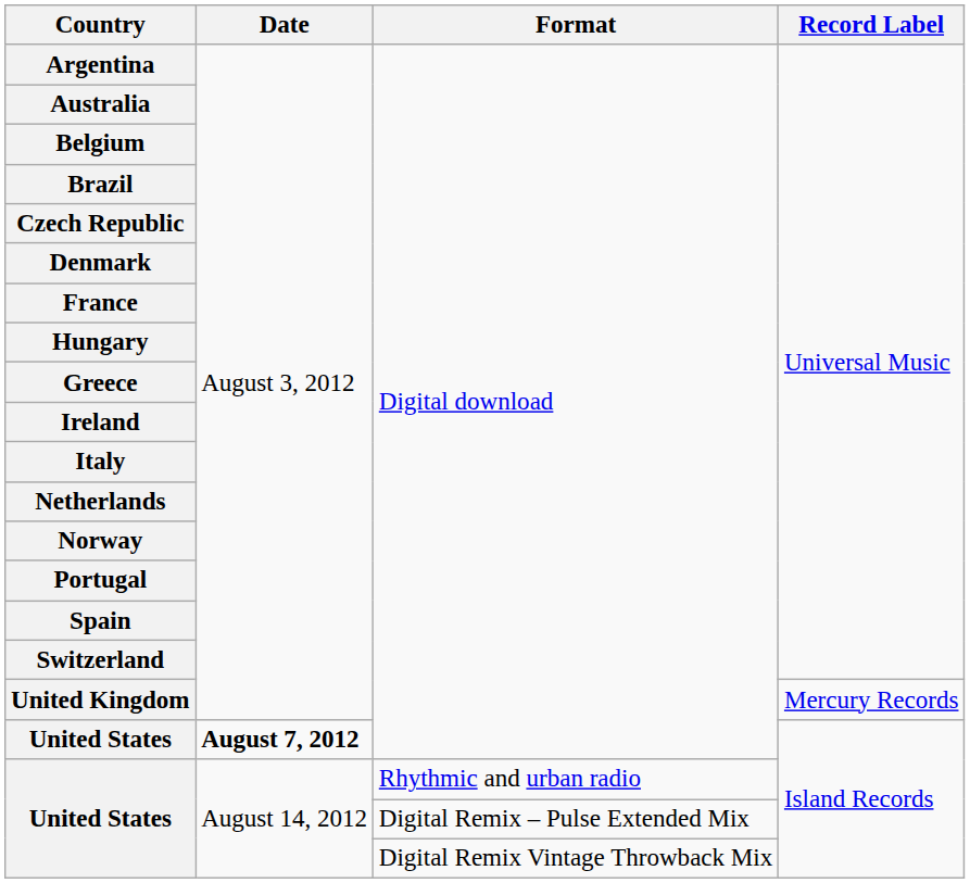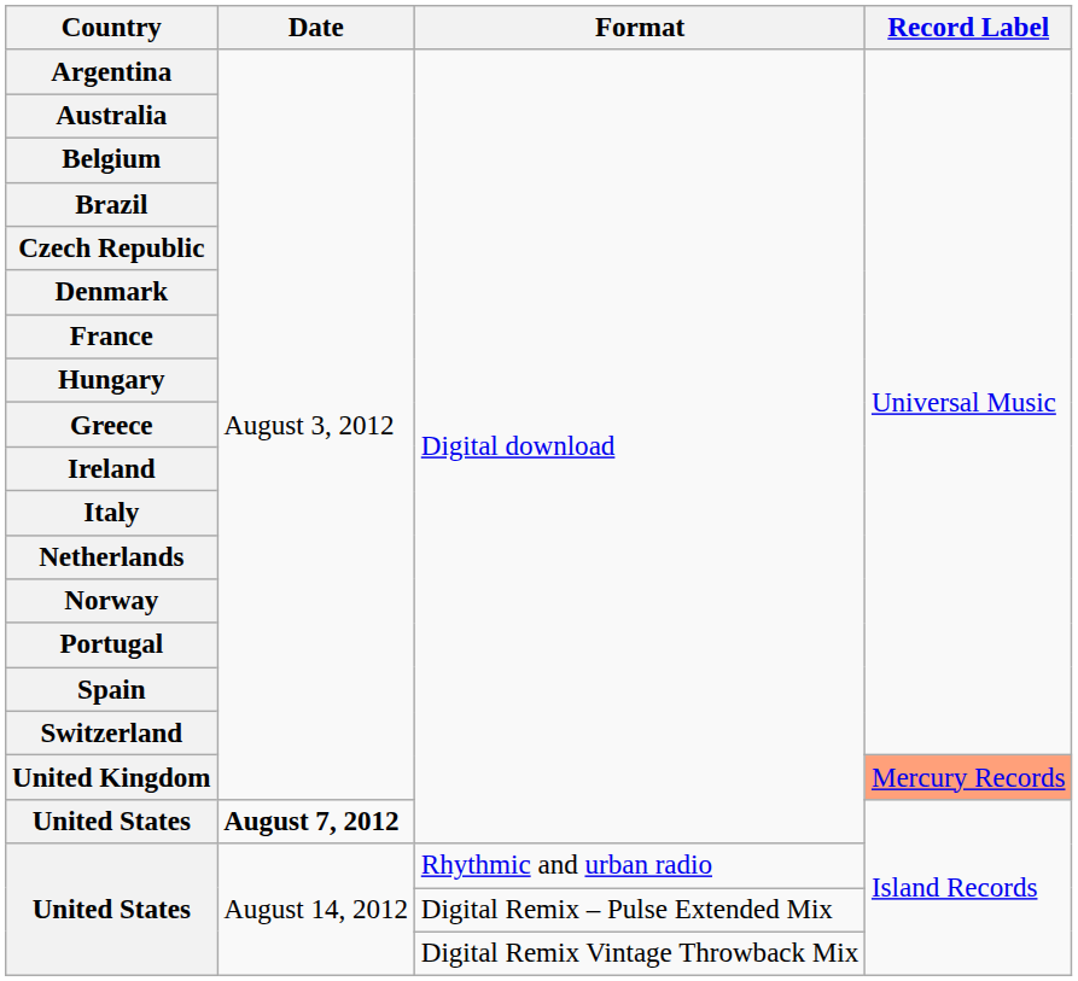United Kingdom / Digital download | Record Label: no background -> lightsalmon background
